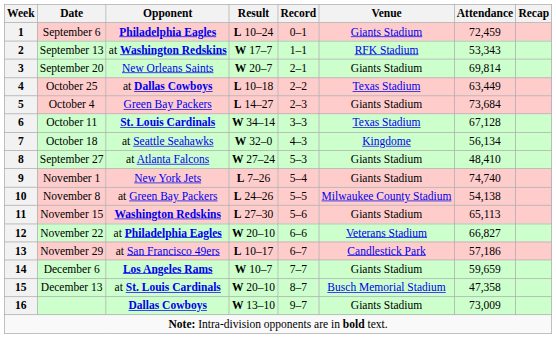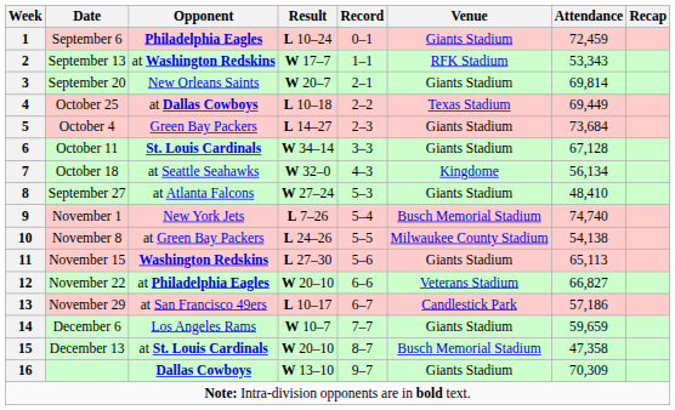4 | Attendance: 63,449 -> 69,449
6 | Venue: Texas Stadium -> Giants Stadium
9 | Venue: Giants Stadium -> Busch Memorial Stadium
14 | Opponent: bold -> normal
16 | Attendance: 73,009 -> 70,309
